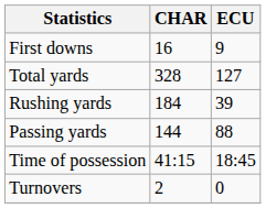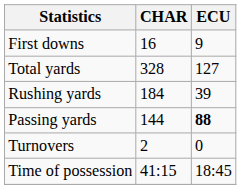Passing yards | ECU: normal -> bold
rows swapped: Turnovers <-> Time of possession
